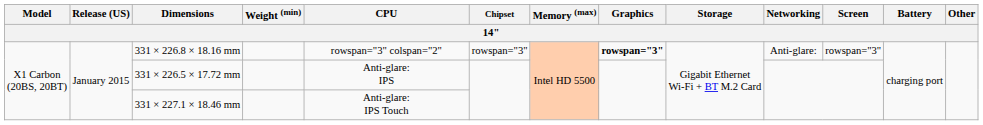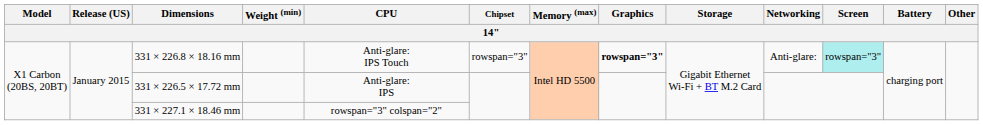331 × 226.8 × 18.16 mm | CPU: rowspan="3" colspan="2" -> Anti-glare: IPS Touch
331 × 226.8 × 18.16 mm | Screen: no background -> paleturquoise background
331 × 227.1 × 18.46 mm | CPU: Anti-glare: IPS Touch -> rowspan="3" colspan="2"
